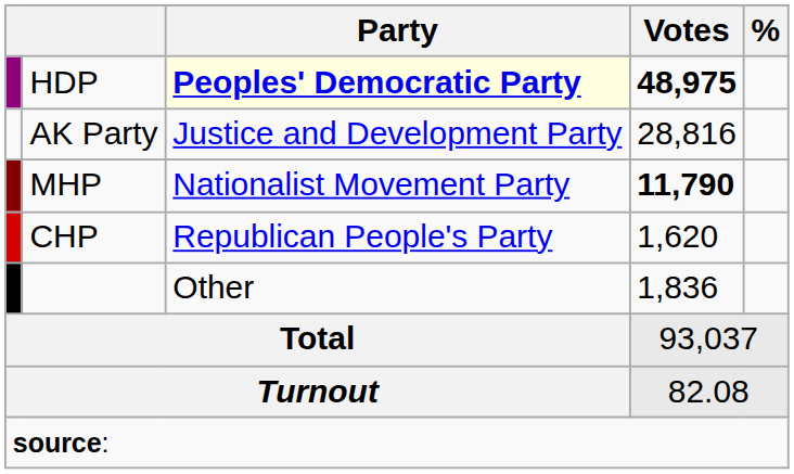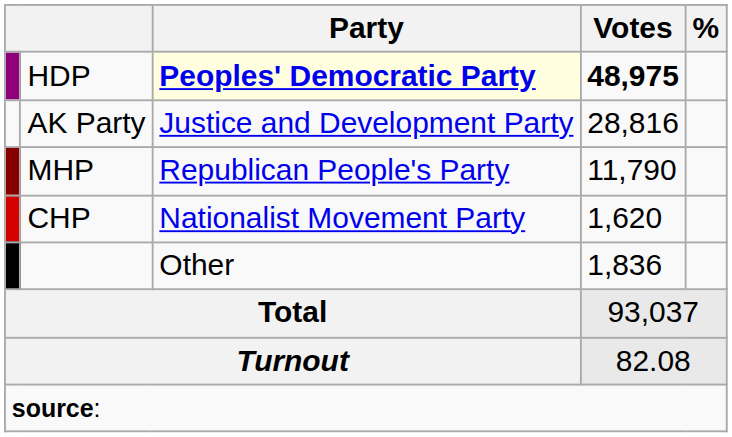MHP | Party: Nationalist Movement Party -> Republican People's Party
MHP | Votes: bold -> normal
CHP | Party: Republican People's Party -> Nationalist Movement Party
